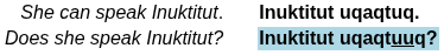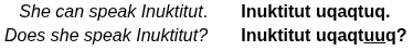Does she speak Inuktitut? | column 2: lightblue background -> no background
